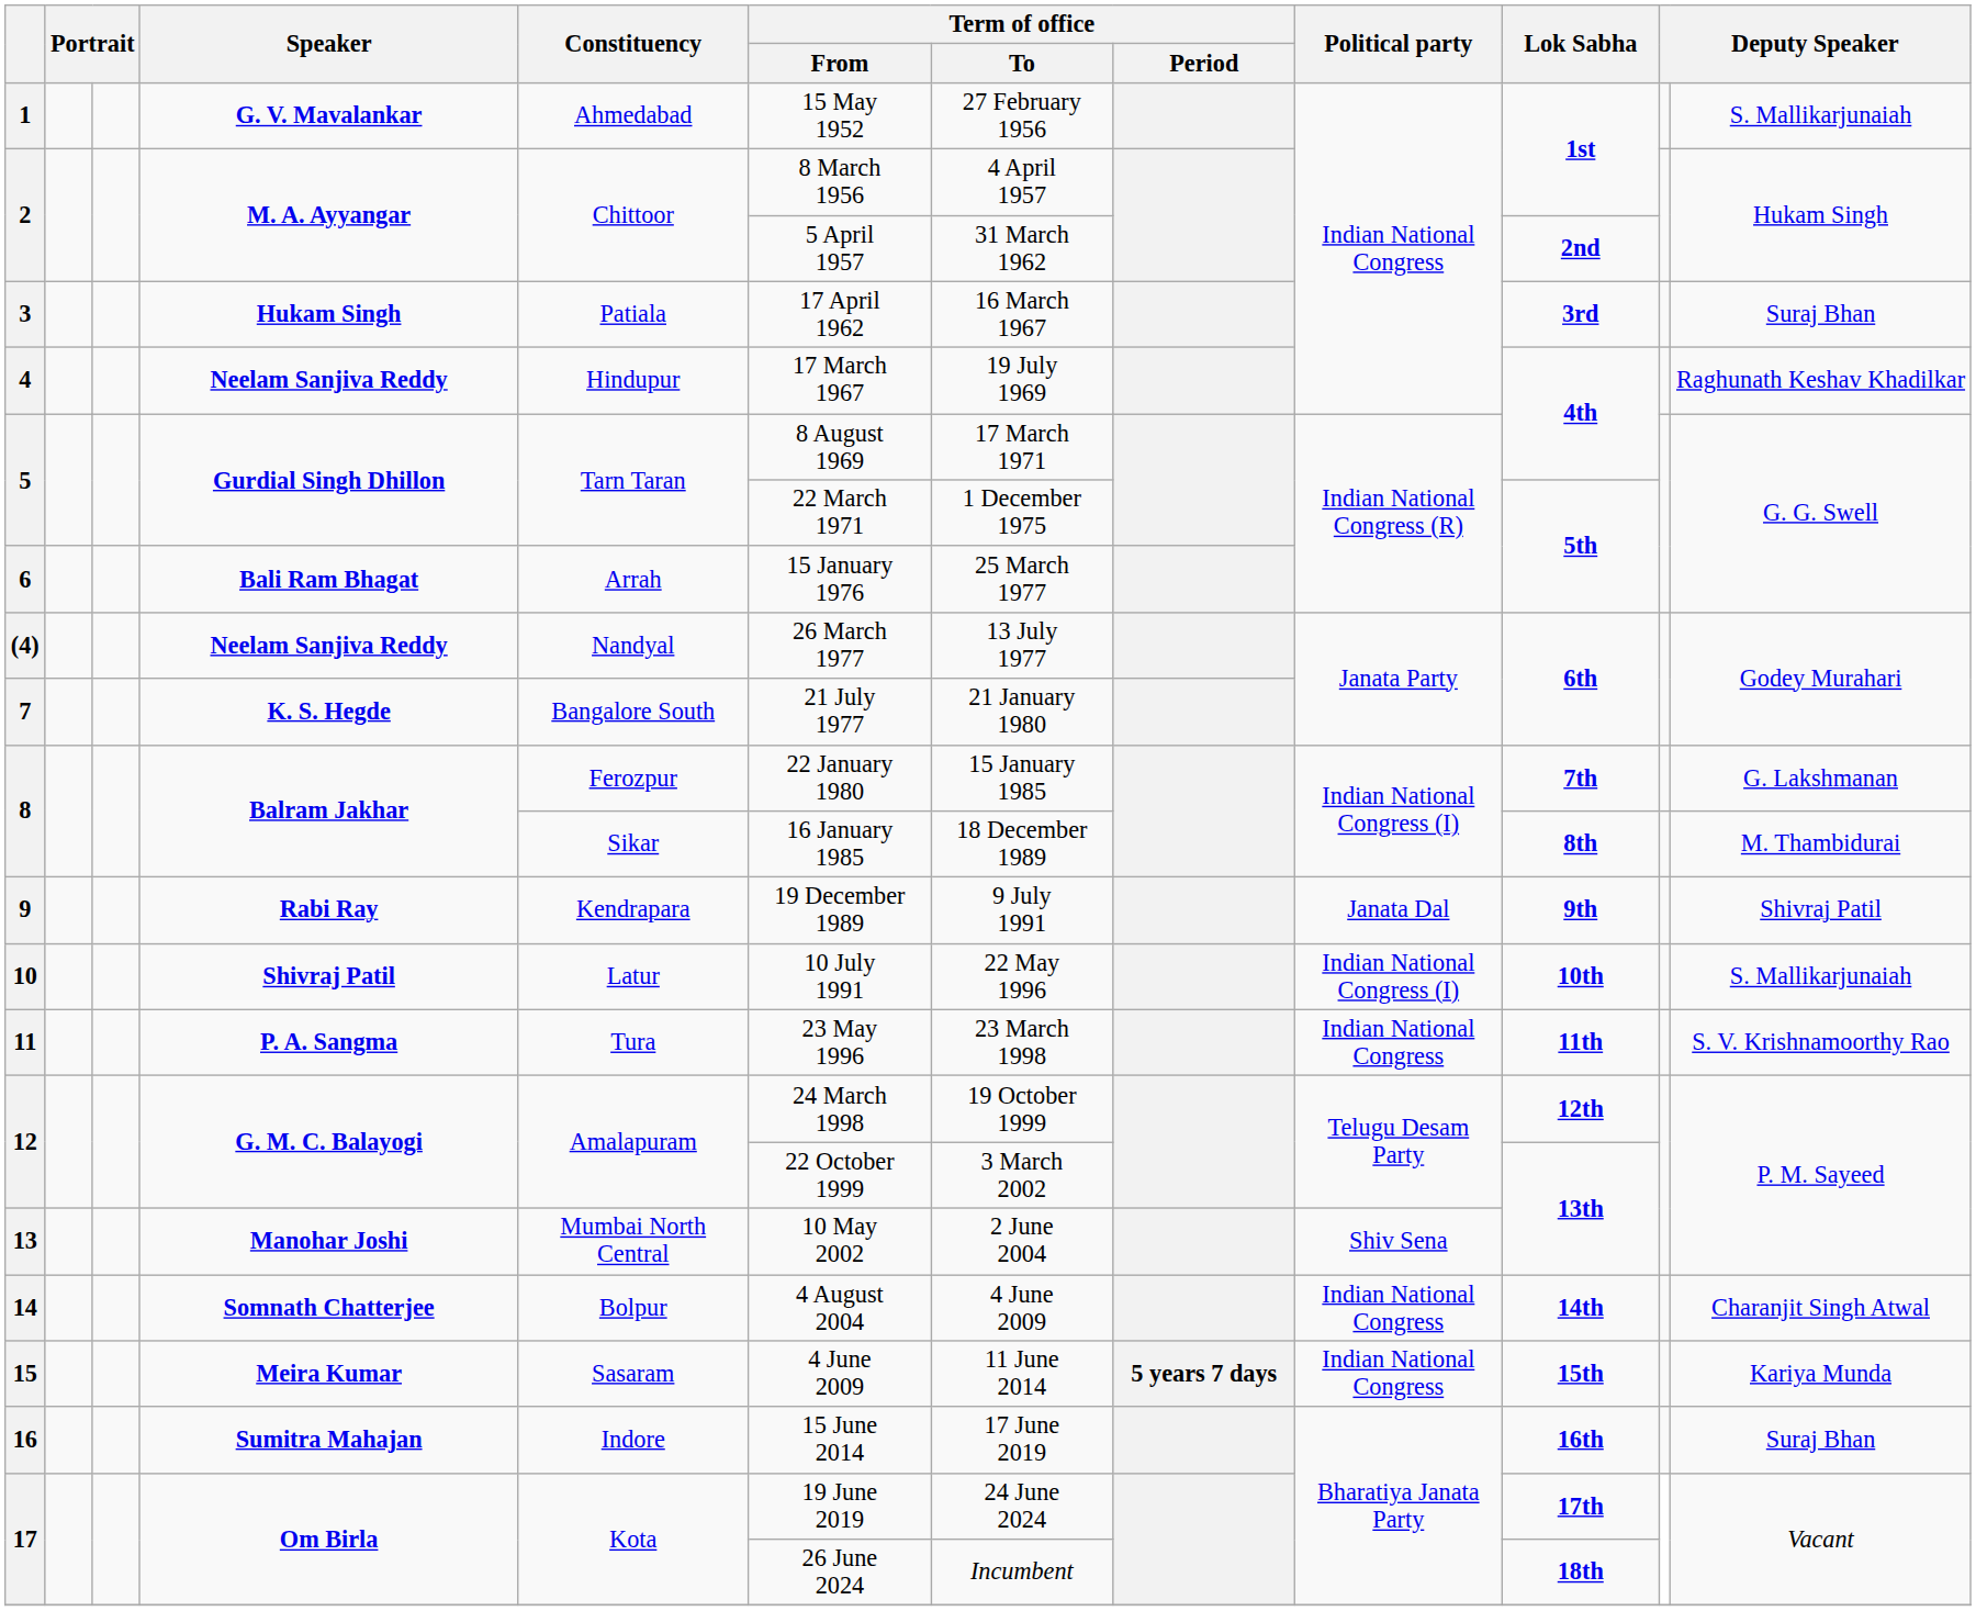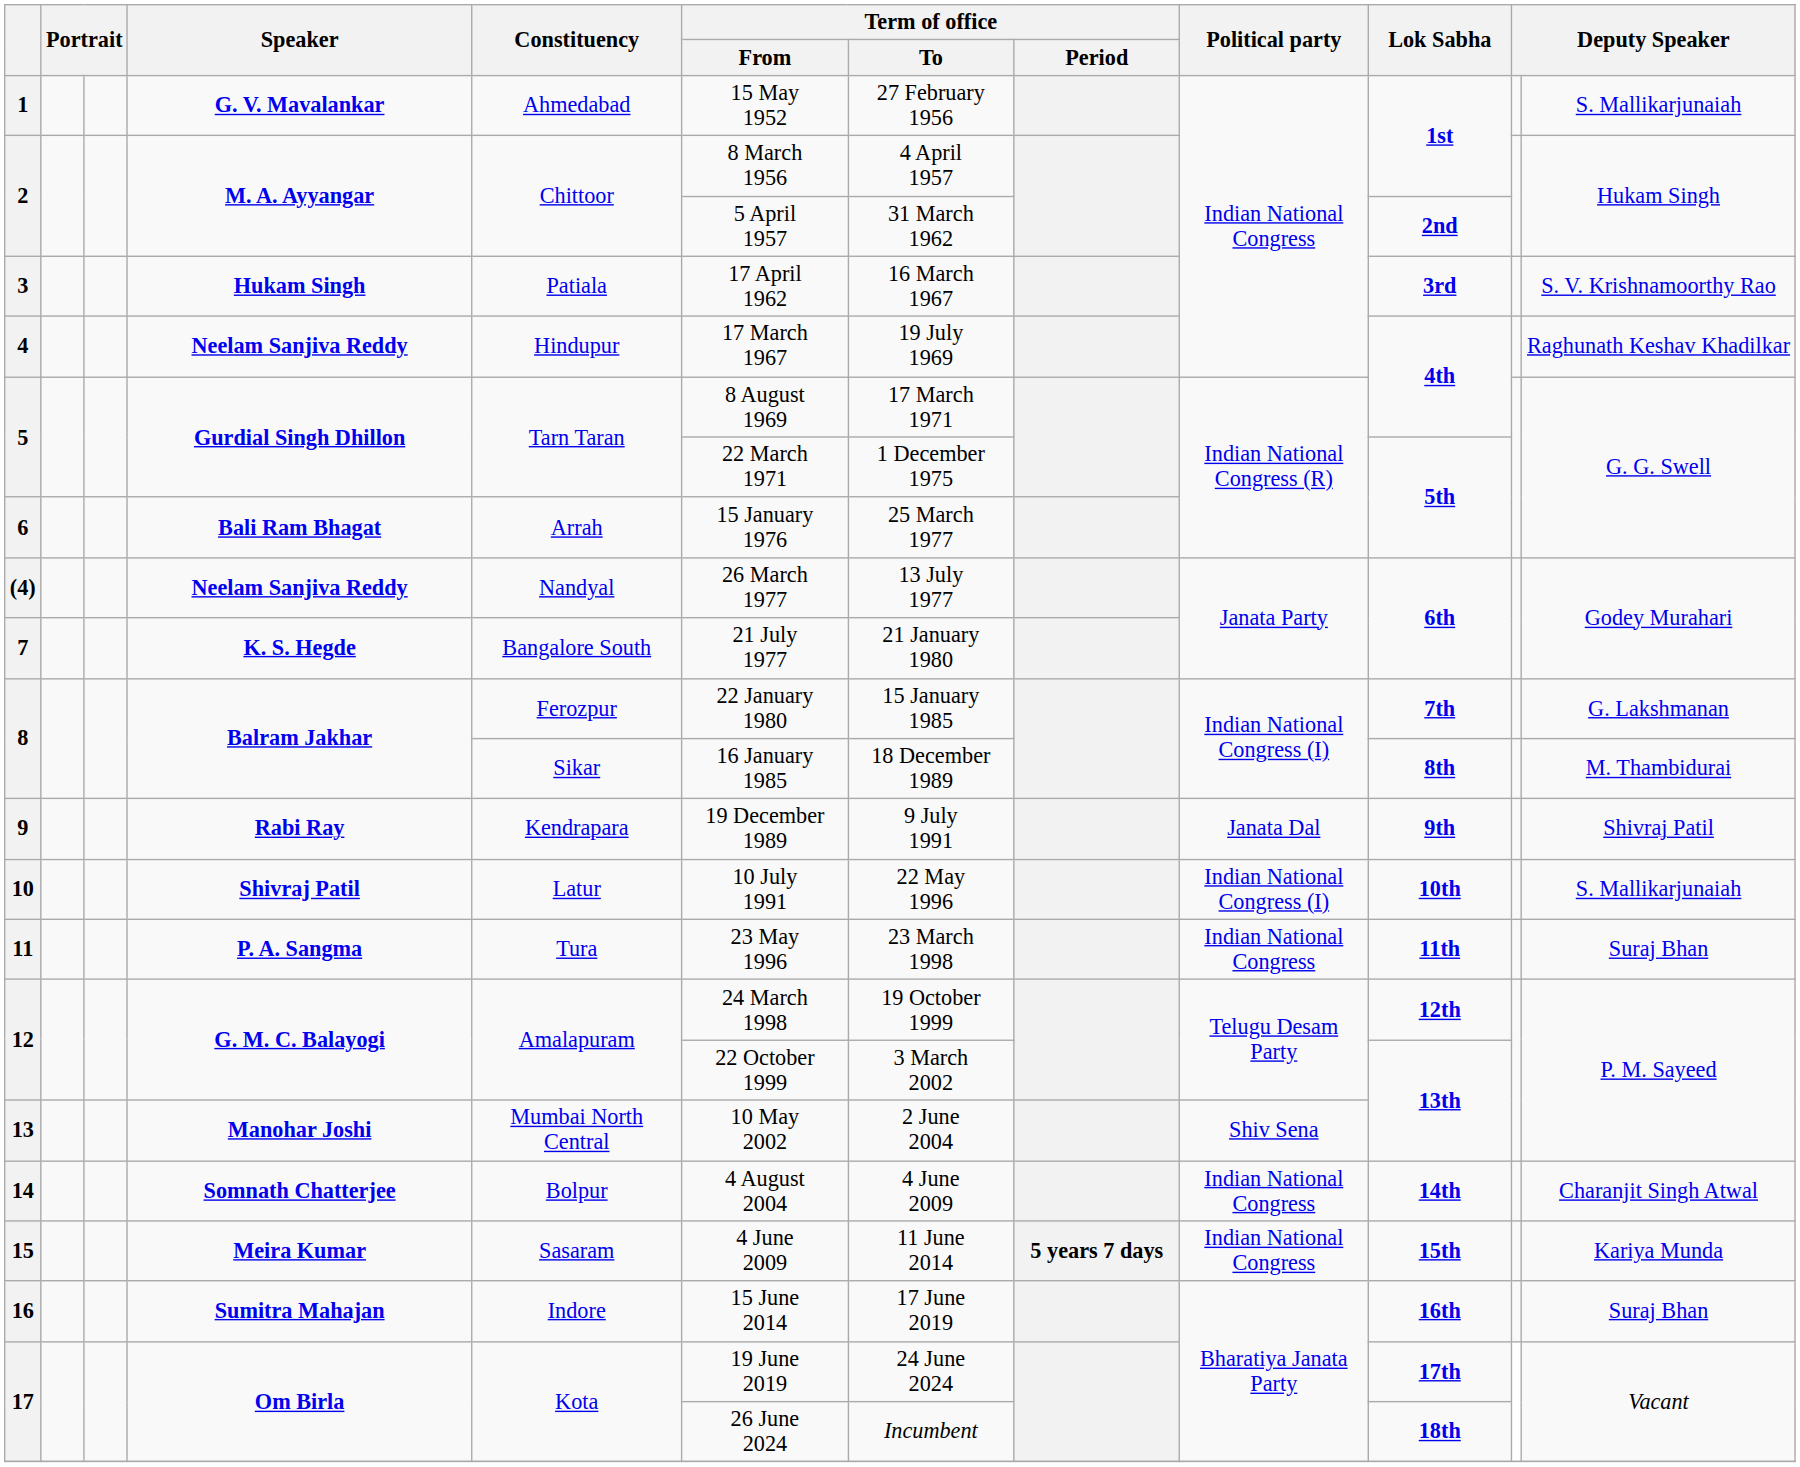3 | column 12: Suraj Bhan -> S. V. Krishnamoorthy Rao
11 | column 12: S. V. Krishnamoorthy Rao -> Suraj Bhan
